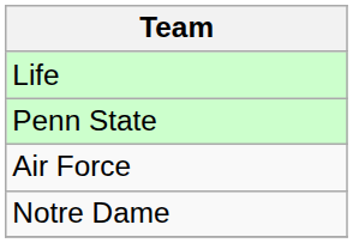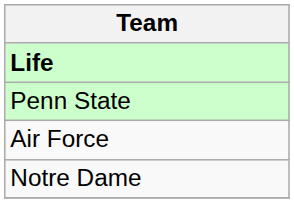row 2 | column 1: normal -> bold
